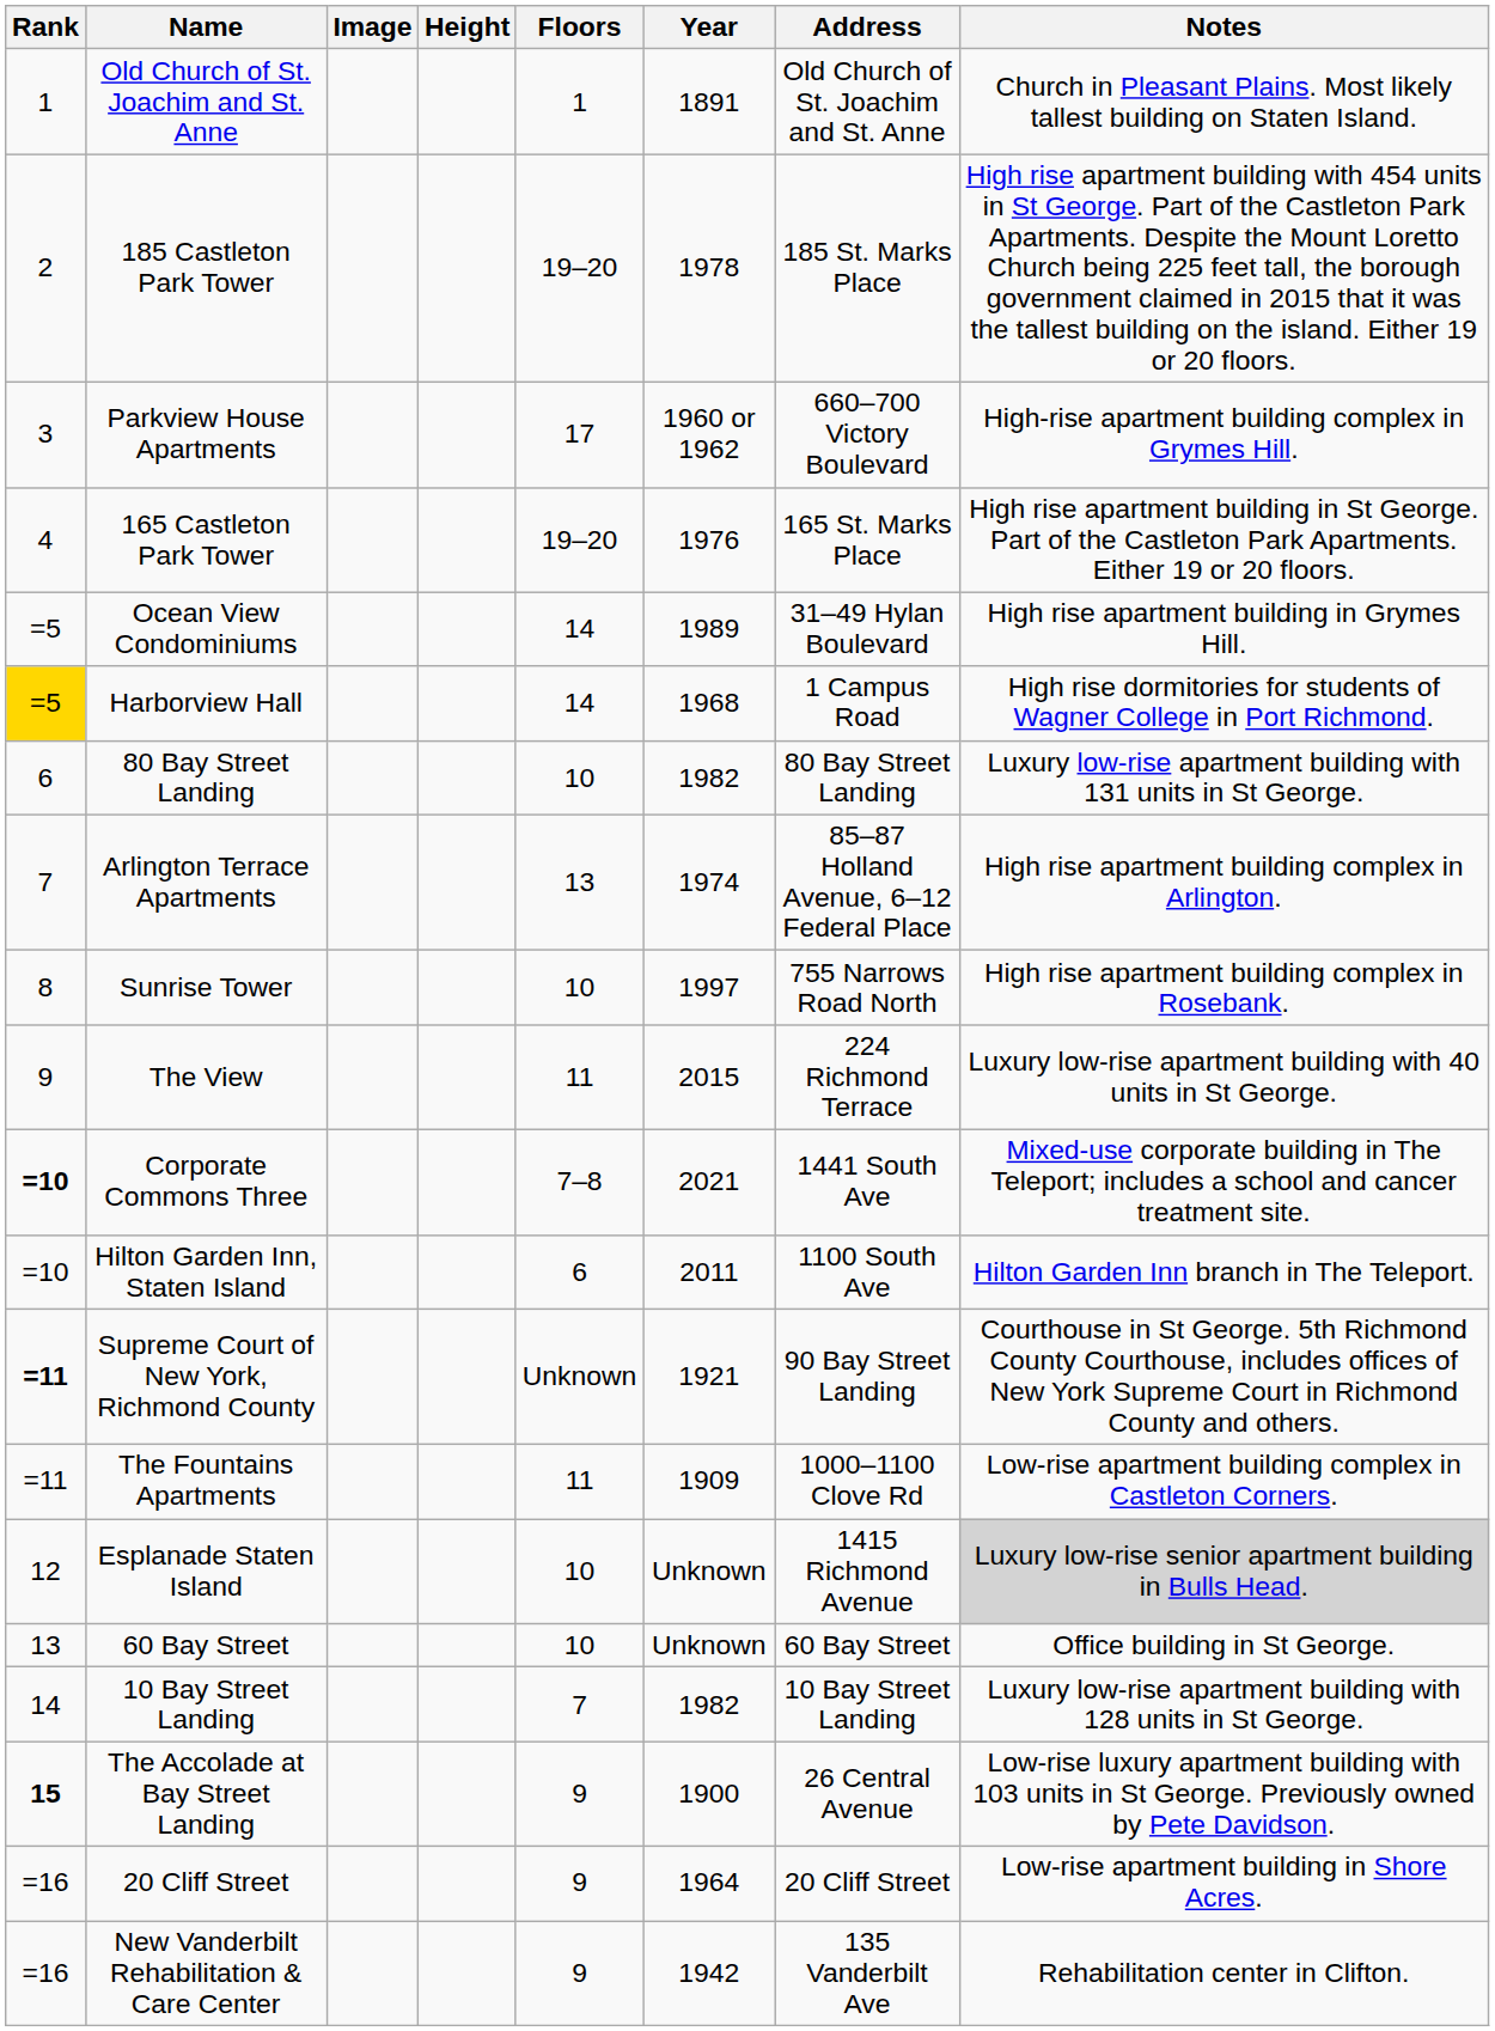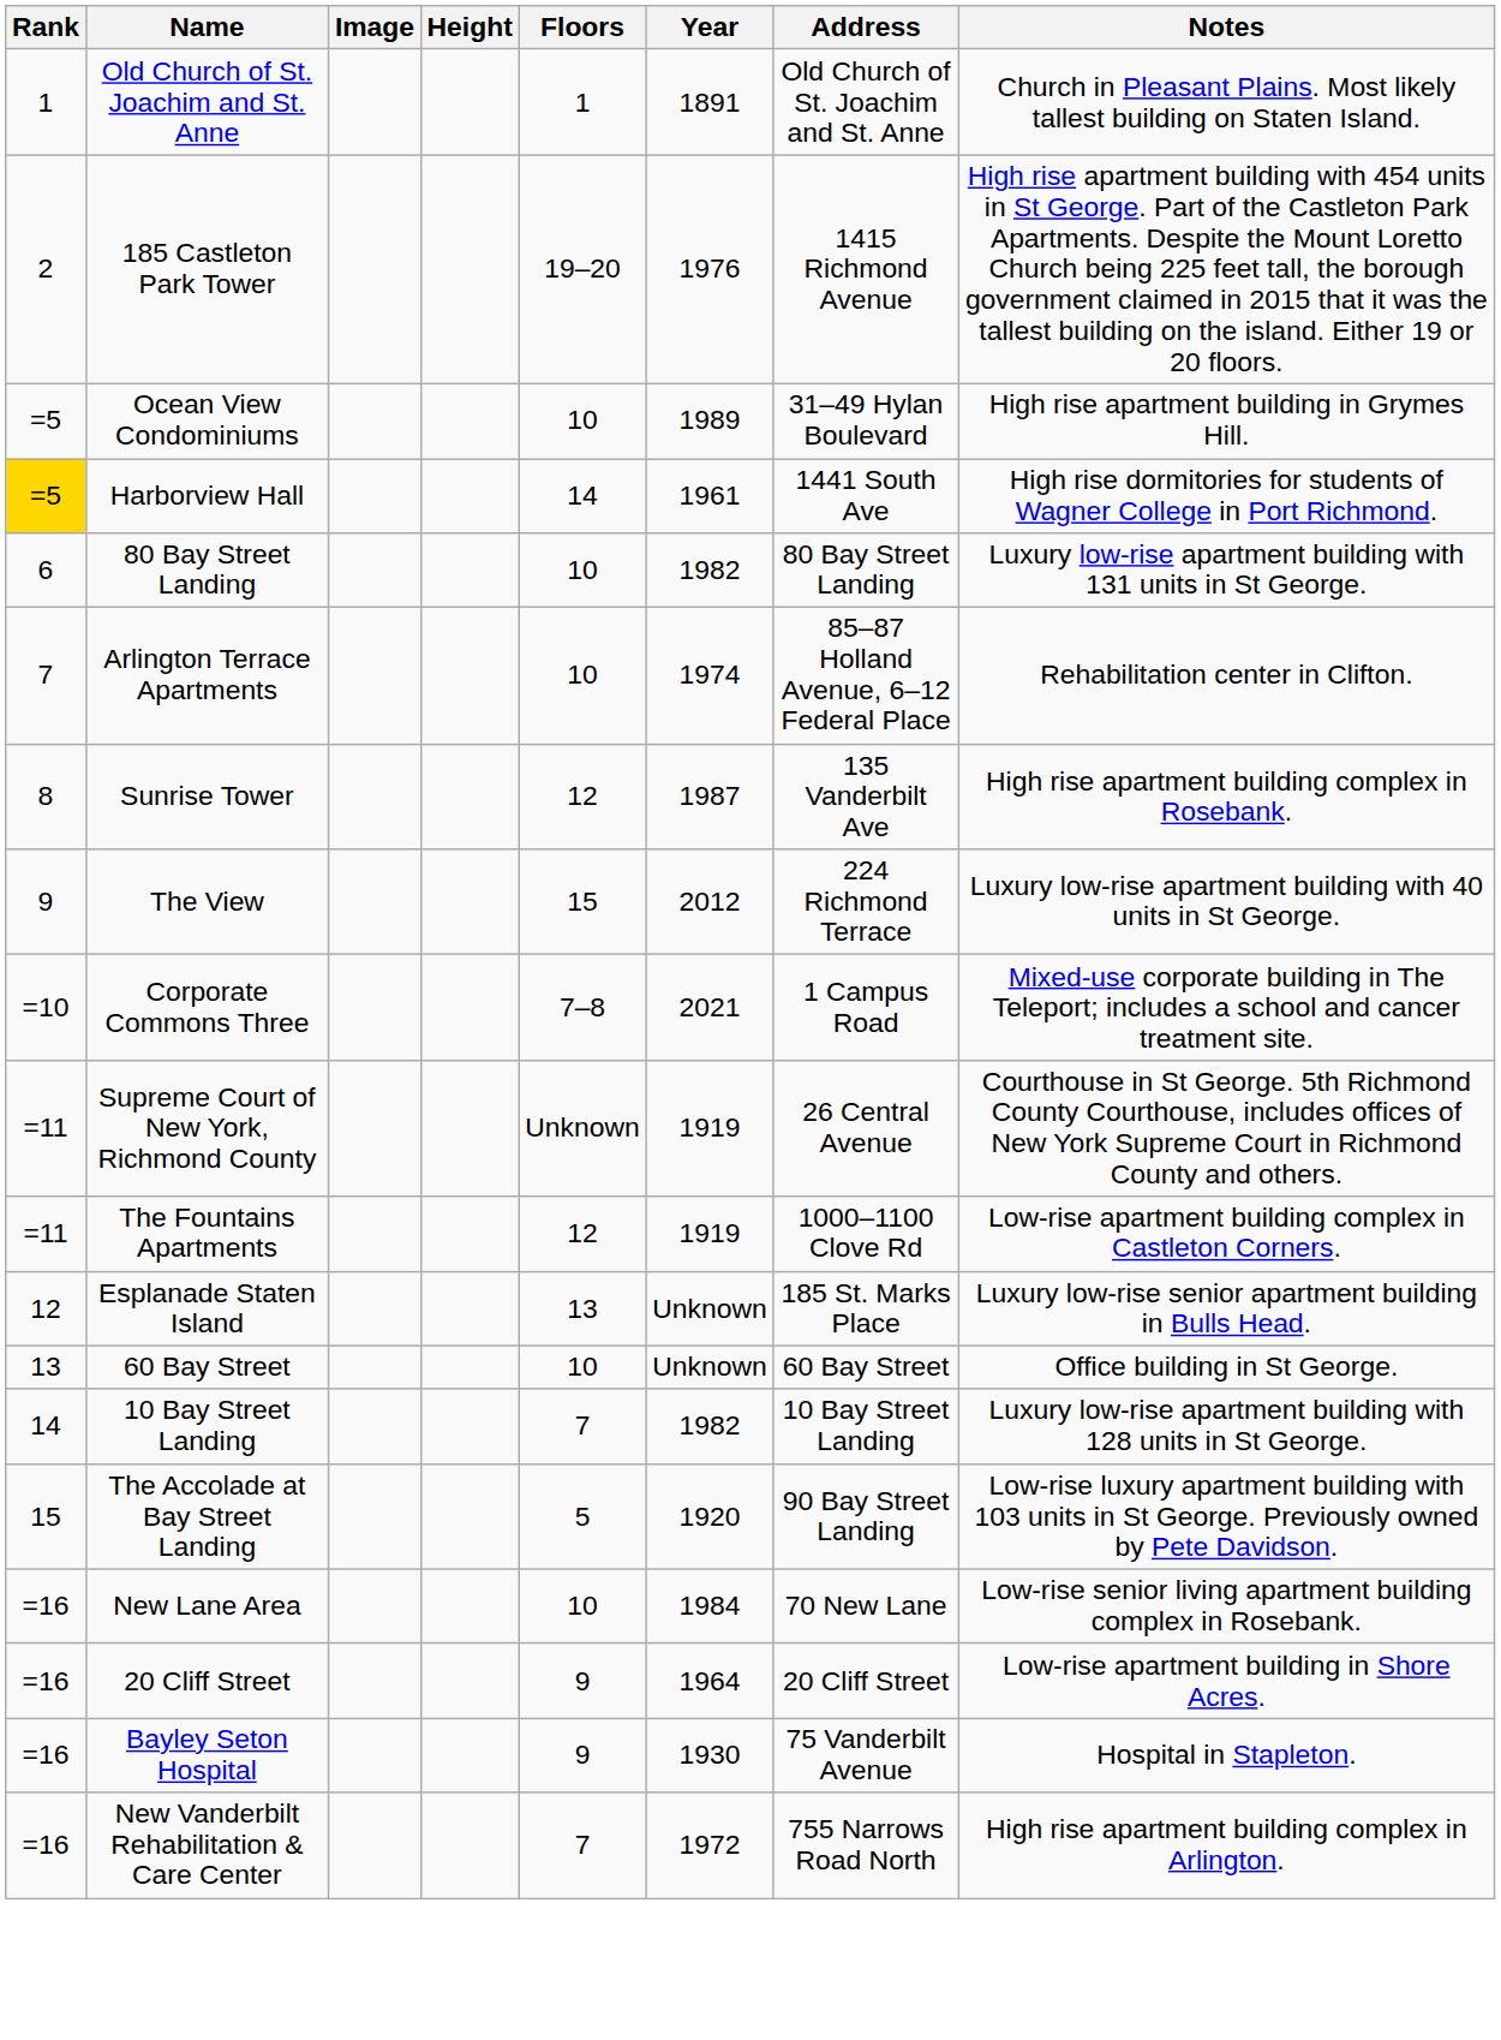185 Castleton Park Tower | Year: 1978 -> 1976
185 Castleton Park Tower | Address: 185 St. Marks Place -> 1415 Richmond Avenue
- row: 3 | Parkview House Apartments | 17 | 1960 or 1962 | 660–700 Victory Boulevard | High-rise apartment building complex in Grymes Hill.
- row: 4 | 165 Castleton Park Tower | 19–20 | 1976 | 165 St. Marks Place | High rise apartment building in St George. Part of the Castleton Park Apartments. Either 19 or 20 floors.
Ocean View Condominiums | Floors: 14 -> 10
Harborview Hall | Year: 1968 -> 1961
Harborview Hall | Address: 1 Campus Road -> 1441 South Ave
Arlington Terrace Apartments | Floors: 13 -> 10
Arlington Terrace Apartments | Notes: High rise apartment building complex in Arlington. -> Rehabilitation center in Clifton.
Sunrise Tower | Floors: 10 -> 12
Sunrise Tower | Year: 1997 -> 1987
Sunrise Tower | Address: 755 Narrows Road North -> 135 Vanderbilt Ave
The View | Floors: 11 -> 15
The View | Year: 2015 -> 2012
Corporate Commons Three | Rank: bold -> normal
Corporate Commons Three | Address: 1441 South Ave -> 1 Campus Road
- row: =10 | Hilton Garden Inn, Staten Island | 6 | 2011 | 1100 South Ave | Hilton Garden Inn branch in The Teleport.
Supreme Court of New York, Richmond County | Rank: bold -> normal
Supreme Court of New York, Richmond County | Year: 1921 -> 1919
Supreme Court of New York, Richmond County | Address: 90 Bay Street Landing -> 26 Central Avenue
The Fountains Apartments | Floors: 11 -> 12
The Fountains Apartments | Year: 1909 -> 1919
Esplanade Staten Island | Floors: 10 -> 13
Esplanade Staten Island | Address: 1415 Richmond Avenue -> 185 St. Marks Place
Esplanade Staten Island | Notes: lightgrey background -> no background
The Accolade at Bay Street Landing | Rank: bold -> normal
The Accolade at Bay Street Landing | Floors: 9 -> 5
The Accolade at Bay Street Landing | Year: 1900 -> 1920
The Accolade at Bay Street Landing | Address: 26 Central Avenue -> 90 Bay Street Landing
+ row: =16 | New Lane Area | 10 | 1984 | 70 New Lane | Low-rise senior living apartment building complex in Rosebank.
+ row: =16 | Bayley Seton Hospital | 9 | 1930 | 75 Vanderbilt Avenue | Hospital in Stapleton.
New Vanderbilt Rehabilitation & Care Center | Floors: 9 -> 7
New Vanderbilt Rehabilitation & Care Center | Year: 1942 -> 1972
New Vanderbilt Rehabilitation & Care Center | Address: 135 Vanderbilt Ave -> 755 Narrows Road North
New Vanderbilt Rehabilitation & Care Center | Notes: Rehabilitation center in Clifton. -> High rise apartment building complex in Arlington.
